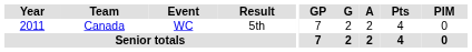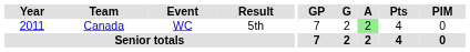Canada | A: no background -> lightgreen background
